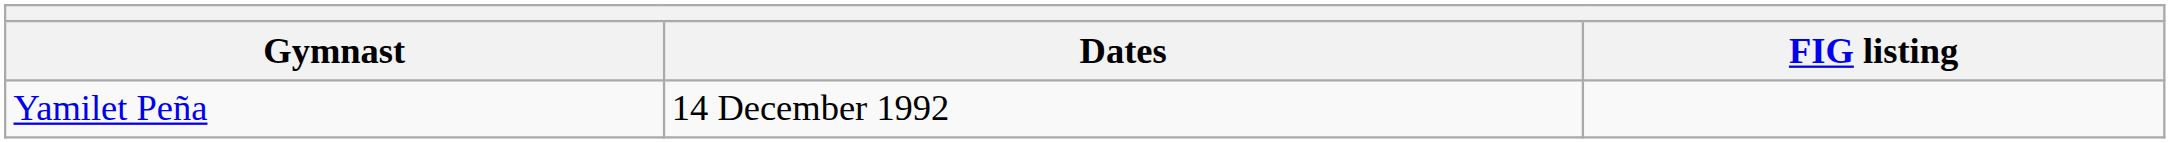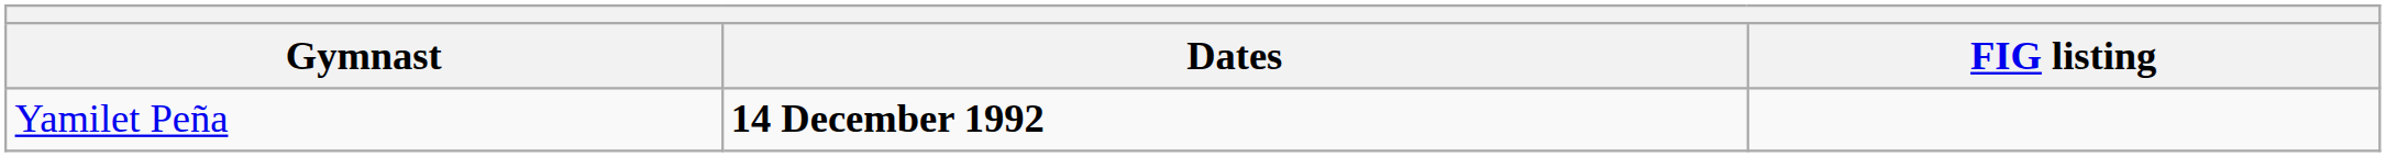Yamilet Peña | Dates: normal -> bold
